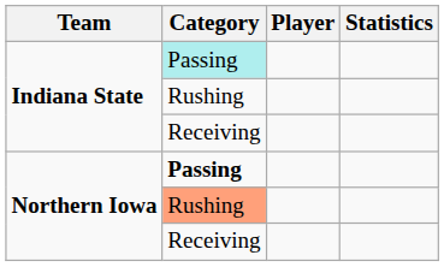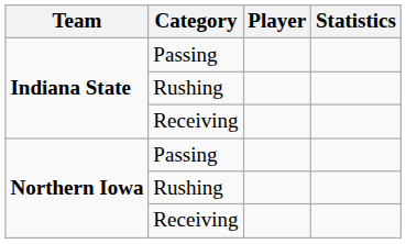Indiana State / Passing | Category: paleturquoise background -> no background
Northern Iowa / Passing | Category: bold -> normal
Northern Iowa / Rushing | Category: lightsalmon background -> no background
